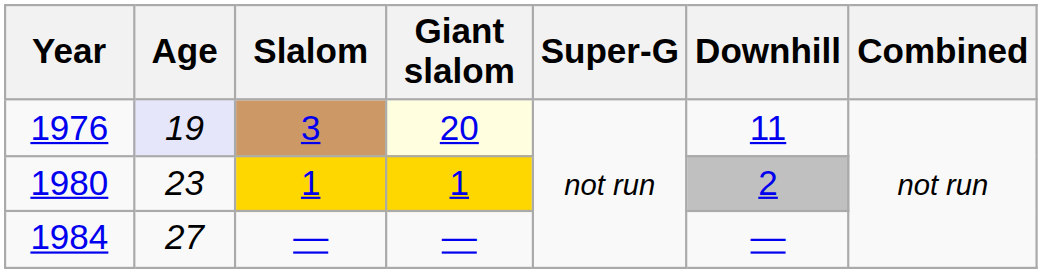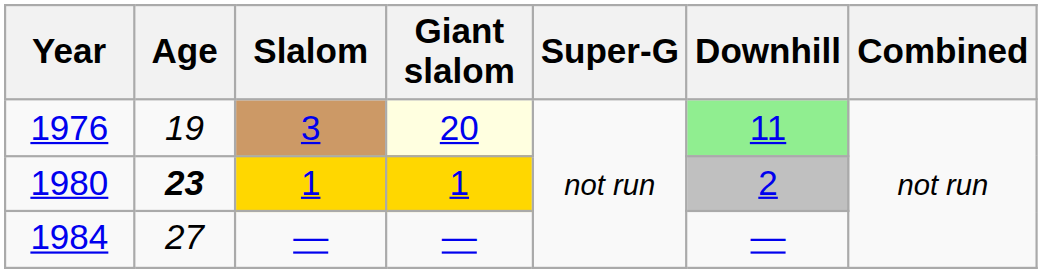1976 | Age: lavender background -> no background
1976 | Downhill: no background -> lightgreen background
1980 | Age: normal -> bold
